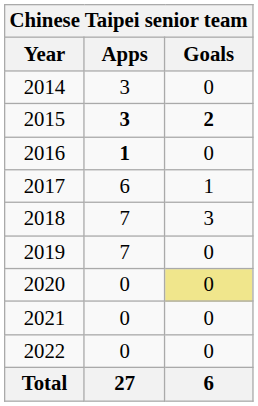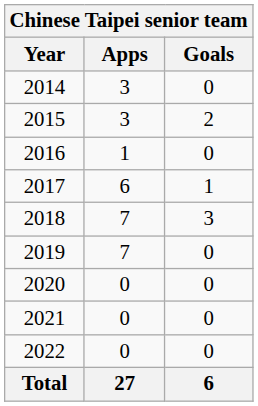2015 | Apps: bold -> normal
2015 | Goals: bold -> normal
2016 | Apps: bold -> normal
2020 | Goals: khaki background -> no background
